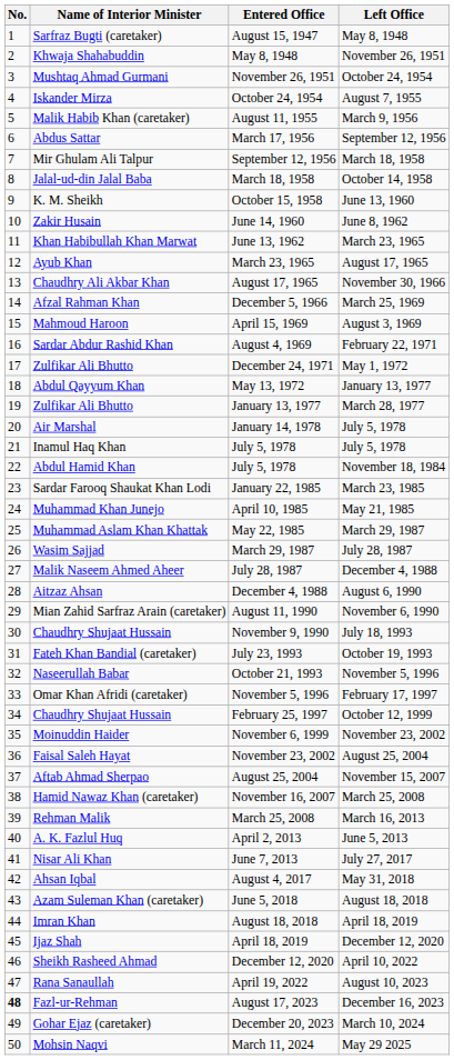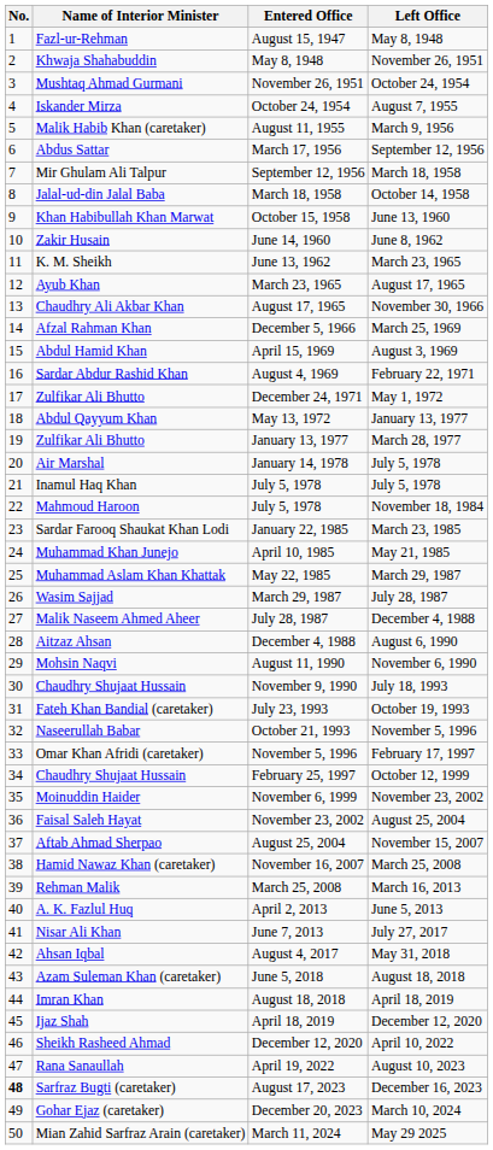August 15, 1947 | Name of Interior Minister: Sarfraz Bugti (caretaker) -> Fazl-ur-Rehman
October 15, 1958 | Name of Interior Minister: K. M. Sheikh -> Khan Habibullah Khan Marwat
June 13, 1962 | Name of Interior Minister: Khan Habibullah Khan Marwat -> K. M. Sheikh
April 15, 1969 | Name of Interior Minister: Mahmoud Haroon -> Abdul Hamid Khan
July 5, 1978 / November 18, 1984 | Name of Interior Minister: Abdul Hamid Khan -> Mahmoud Haroon
August 11, 1990 | Name of Interior Minister: Mian Zahid Sarfraz Arain (caretaker) -> Mohsin Naqvi
August 17, 2023 | Name of Interior Minister: Fazl-ur-Rehman -> Sarfraz Bugti (caretaker)
March 11, 2024 | Name of Interior Minister: Mohsin Naqvi -> Mian Zahid Sarfraz Arain (caretaker)
